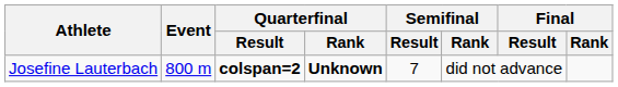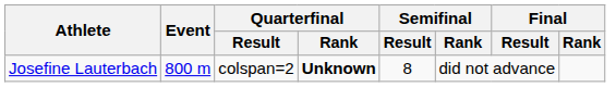Josefine Lauterbach | Quarterfinal / Result: bold -> normal
Josefine Lauterbach | Semifinal / Result: 7 -> 8
